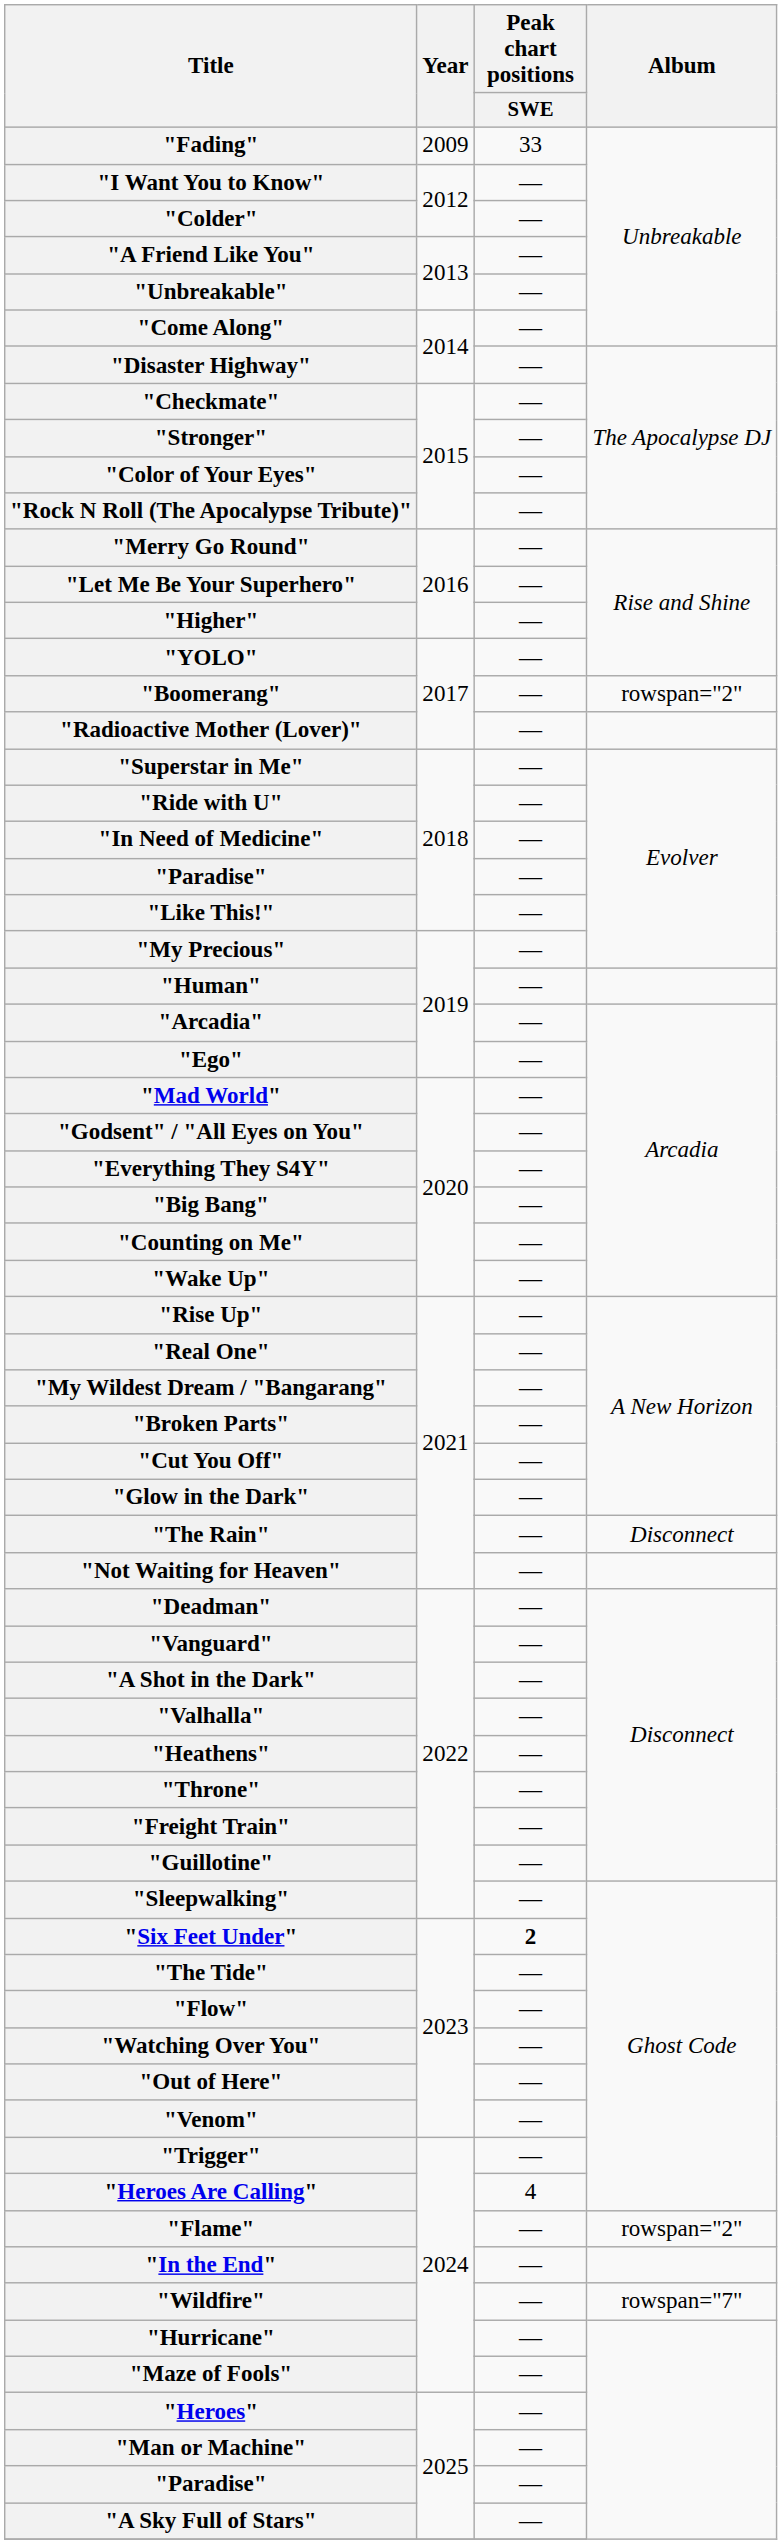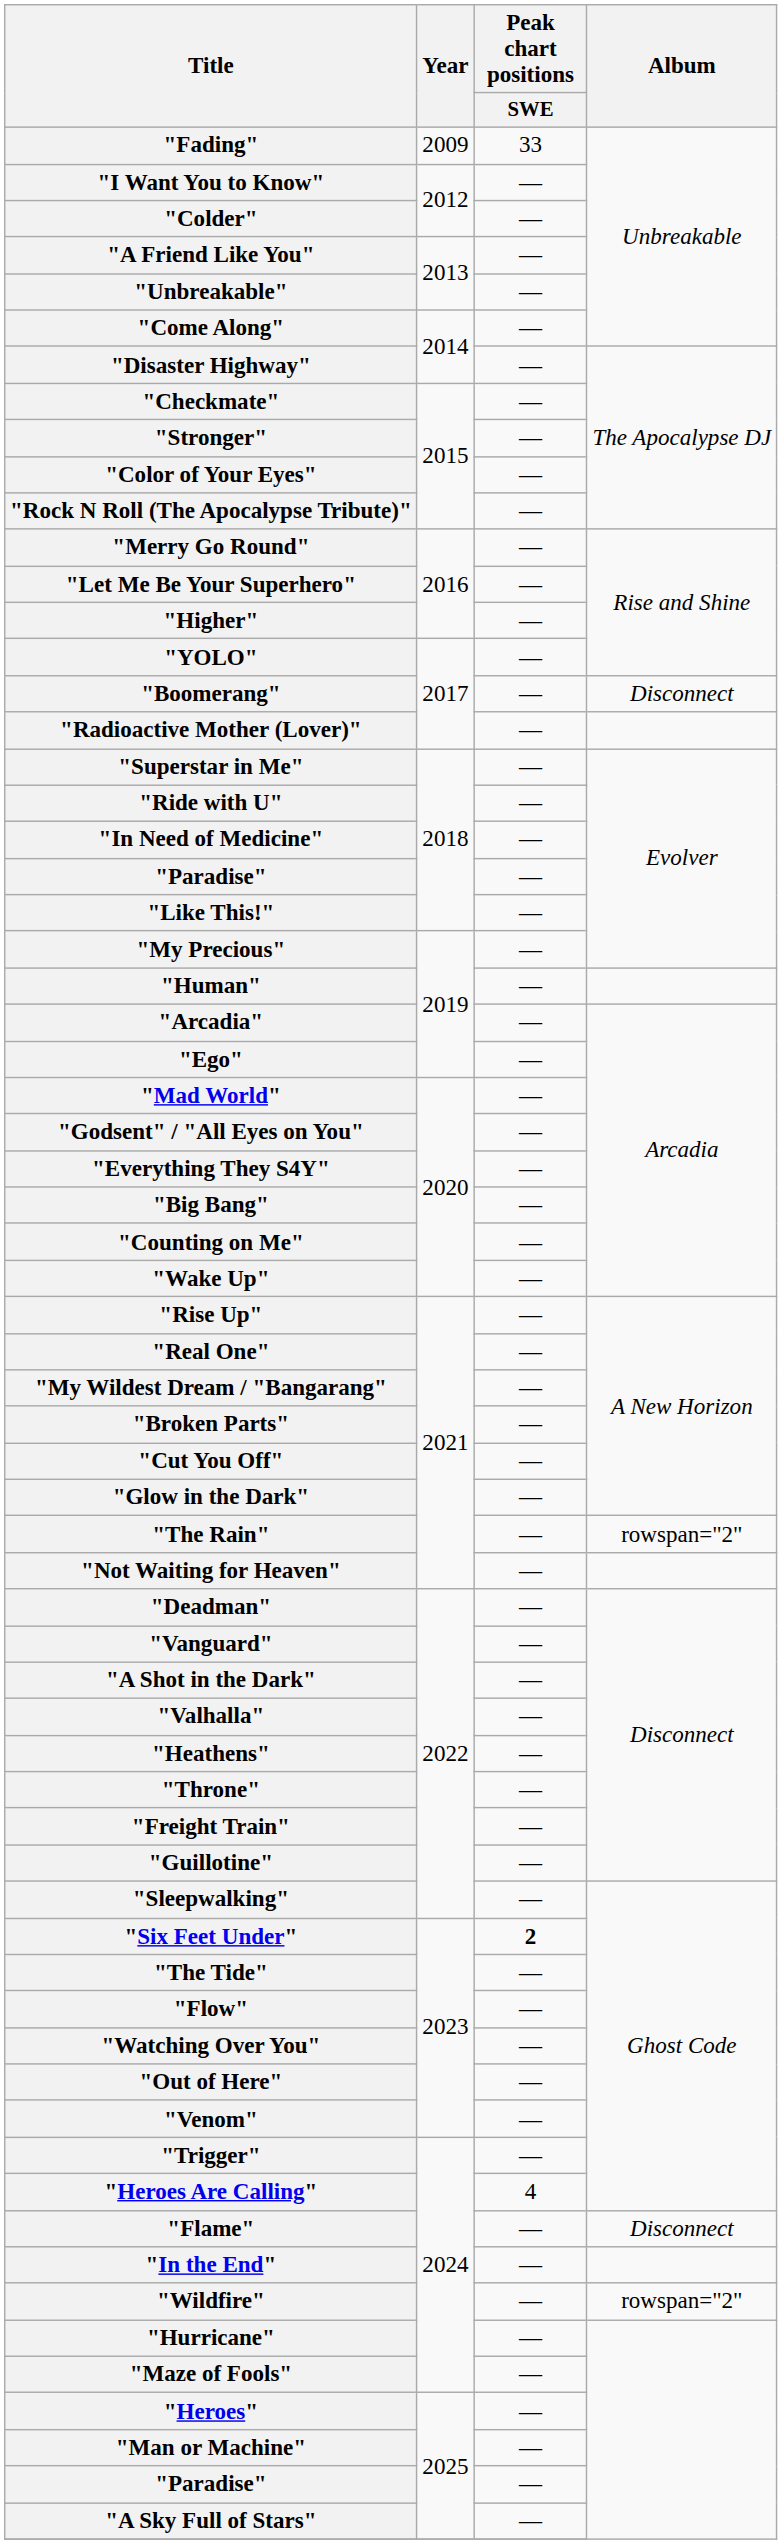"Boomerang" | Album: rowspan="2" -> Disconnect
"The Rain" | Album: Disconnect -> rowspan="2"
"Flame" | Album: rowspan="2" -> Disconnect
"Wildfire" | Album: rowspan="7" -> rowspan="2"
